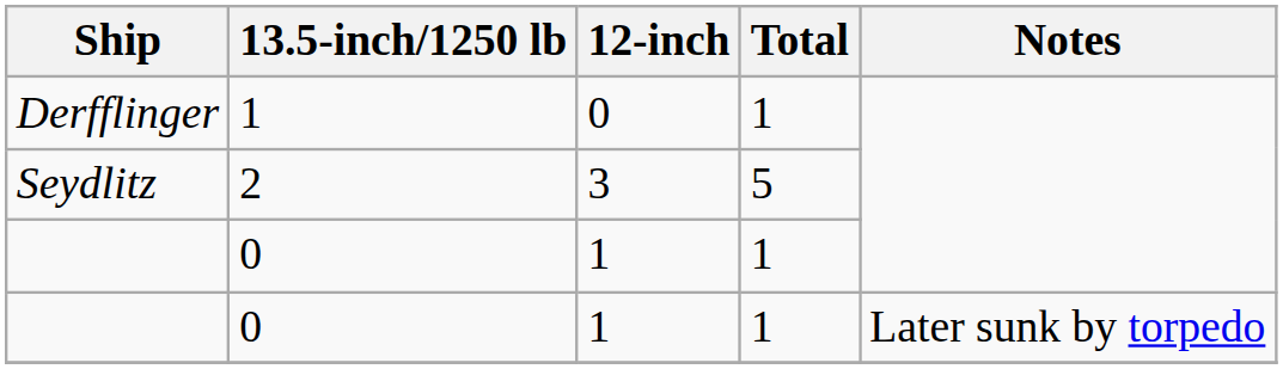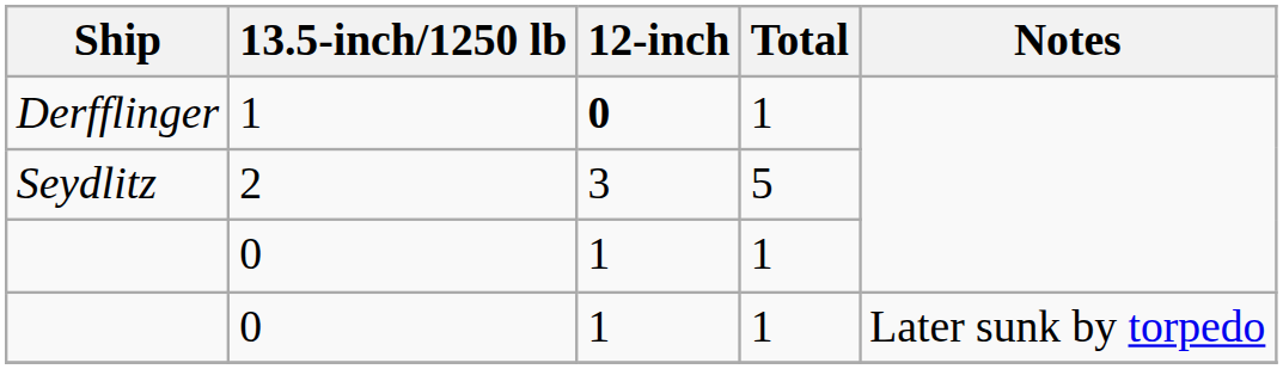Derfflinger | 12-inch: normal -> bold
